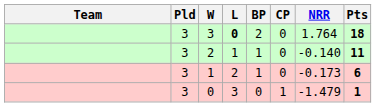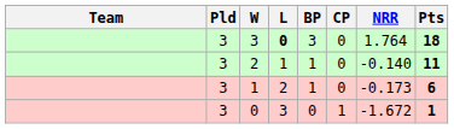row 2 | BP: 2 -> 3
row 5 | NRR: -1.479 -> -1.672
